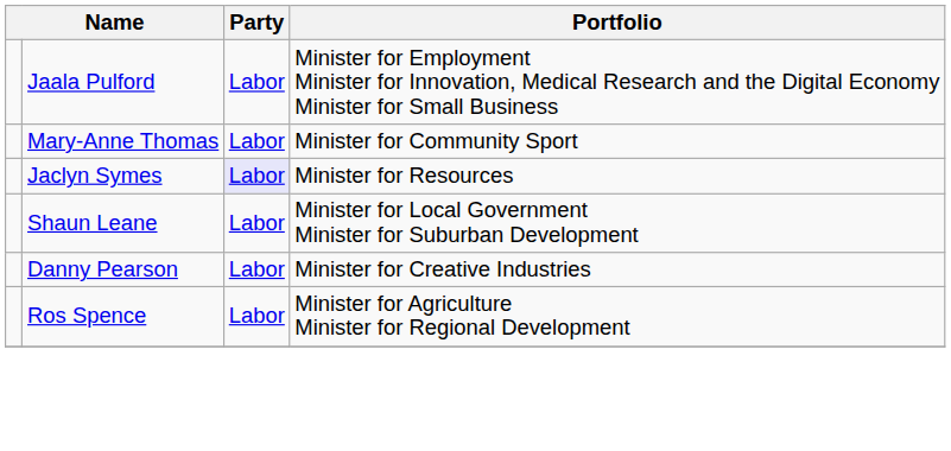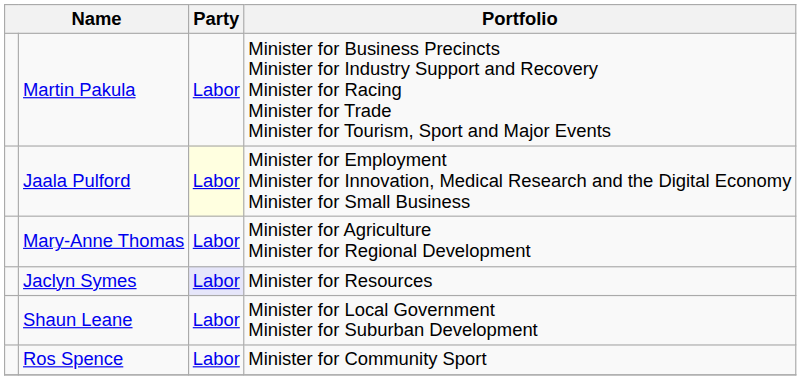+ row: Martin Pakula | Labor | Minister for Business Precincts Minister for Industry Support and Recovery Minister for Racing Minister for Trade Minister for Tourism, Sport and Major Events
Jaala Pulford | Party: no background -> lightyellow background
Mary-Anne Thomas | Portfolio: Minister for Community Sport -> Minister for Agriculture Minister for Regional Development
- row: Danny Pearson | Labor | Minister for Creative Industries
Ros Spence | Portfolio: Minister for Agriculture Minister for Regional Development -> Minister for Community Sport
